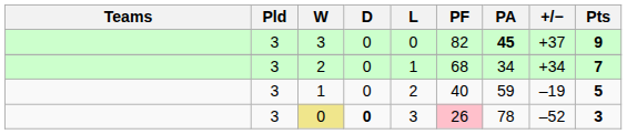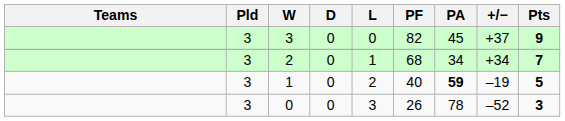row 2 | PA: bold -> normal
row 4 | PA: normal -> bold
row 5 | W: khaki background -> no background
row 5 | D: bold -> normal
row 5 | PF: pink background -> no background
